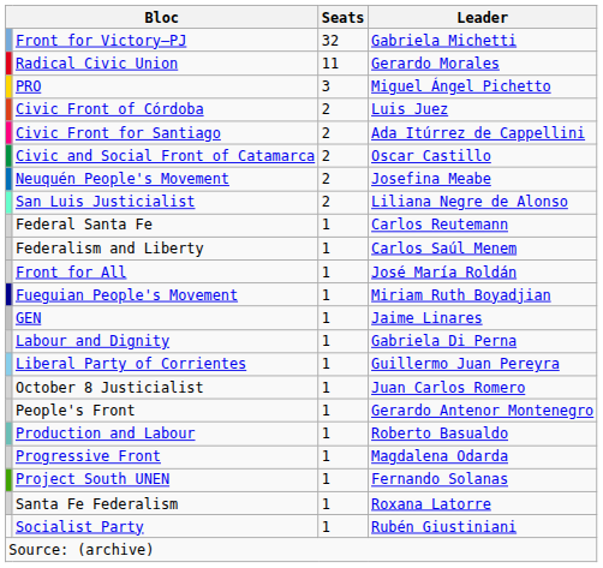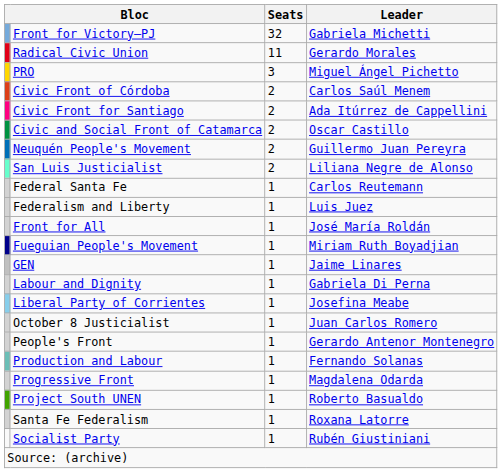Civic Front of Córdoba | Leader: Luis Juez -> Carlos Saúl Menem
Neuquén People's Movement | Leader: Josefina Meabe -> Guillermo Juan Pereyra
Federalism and Liberty | Leader: Carlos Saúl Menem -> Luis Juez
Liberal Party of Corrientes | Leader: Guillermo Juan Pereyra -> Josefina Meabe
Production and Labour | Leader: Roberto Basualdo -> Fernando Solanas
Project South UNEN | Leader: Fernando Solanas -> Roberto Basualdo
